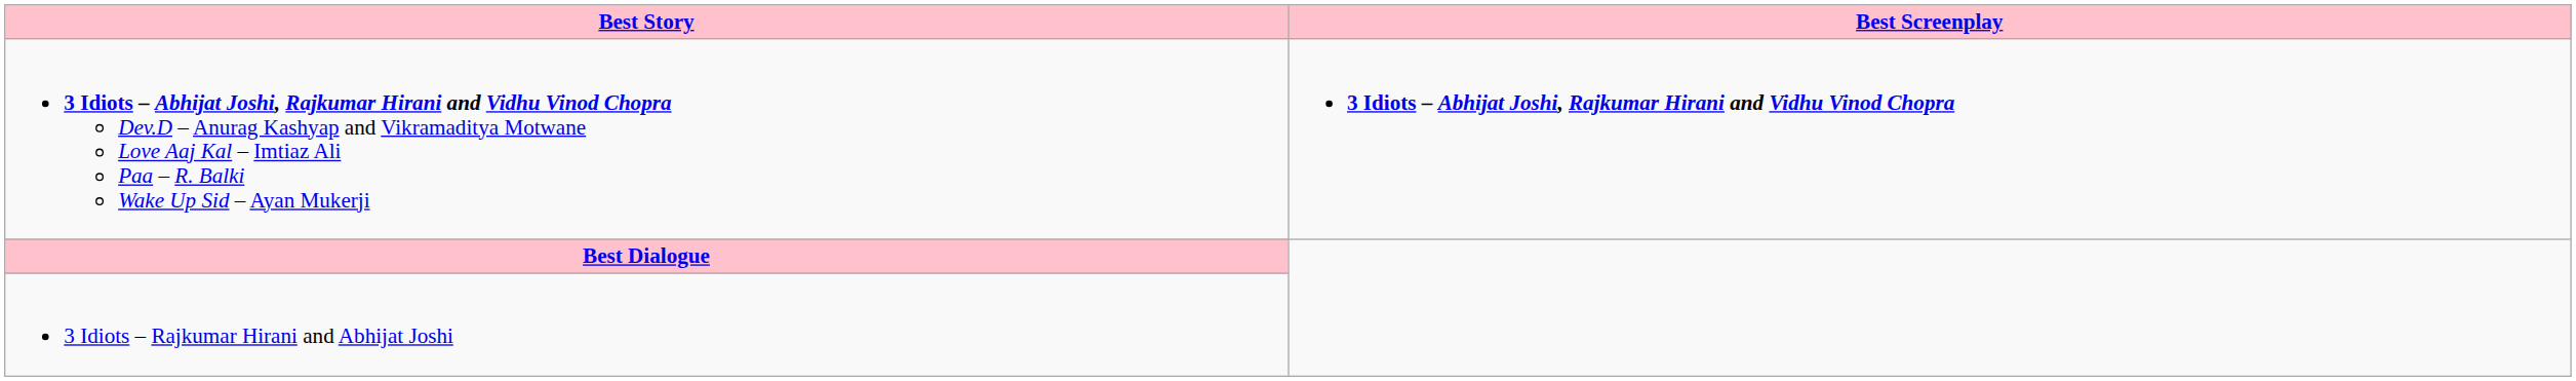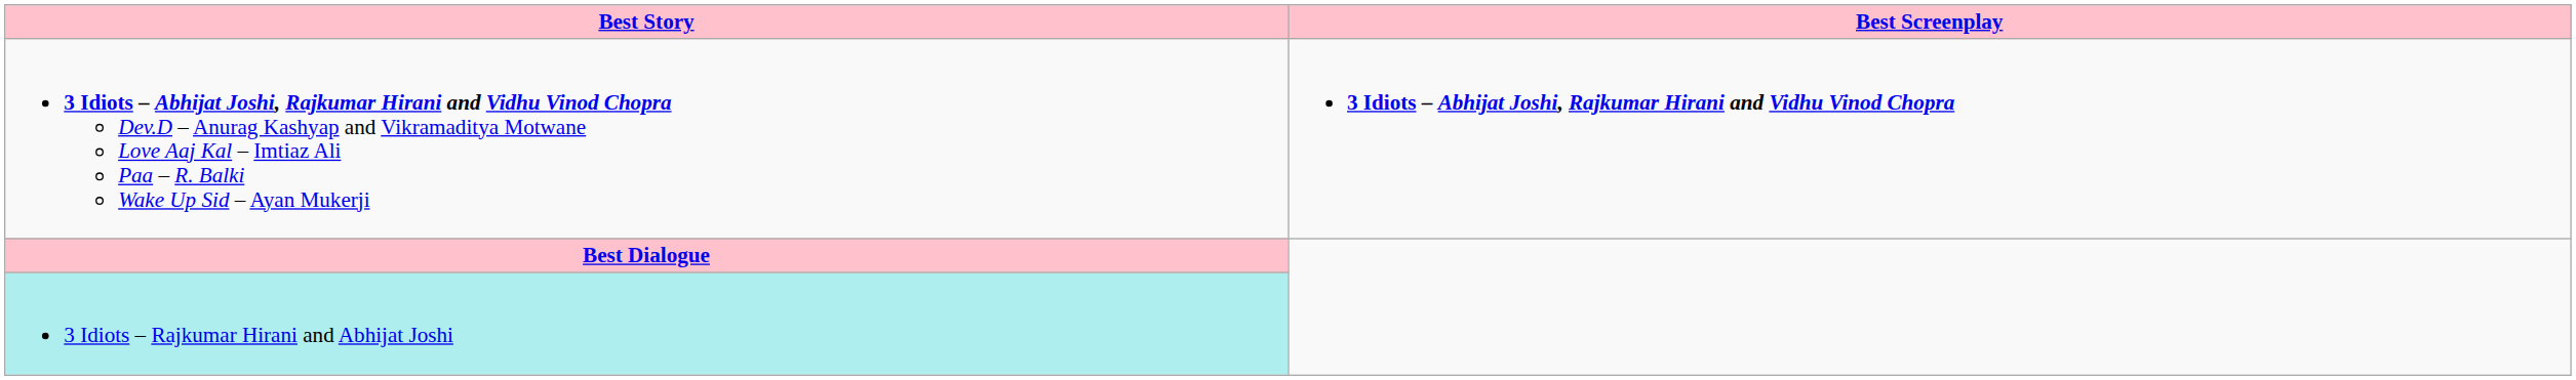3 Idiots – Rajkumar Hirani and Abhijat Joshi | Best Story: no background -> paleturquoise background
